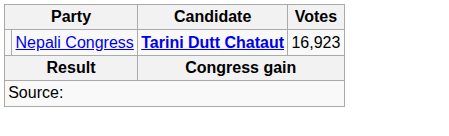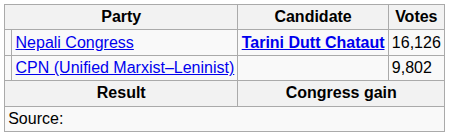Nepali Congress | Votes: 16,923 -> 16,126
+ row: CPN (Unified Marxist–Leninist) | 9,802
